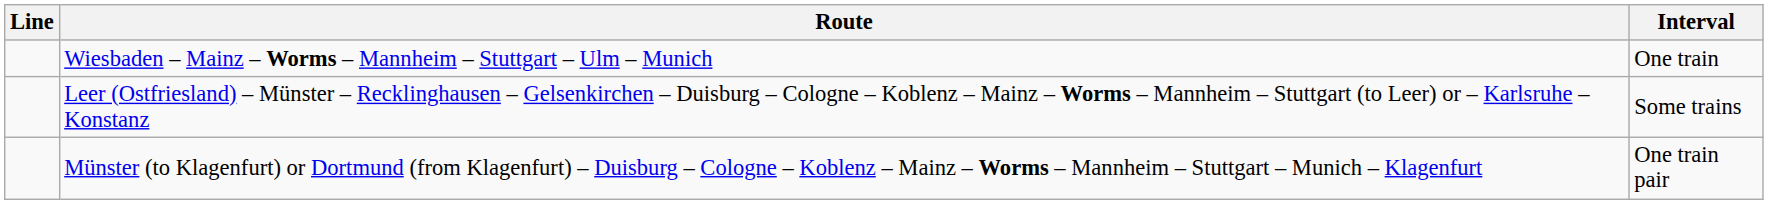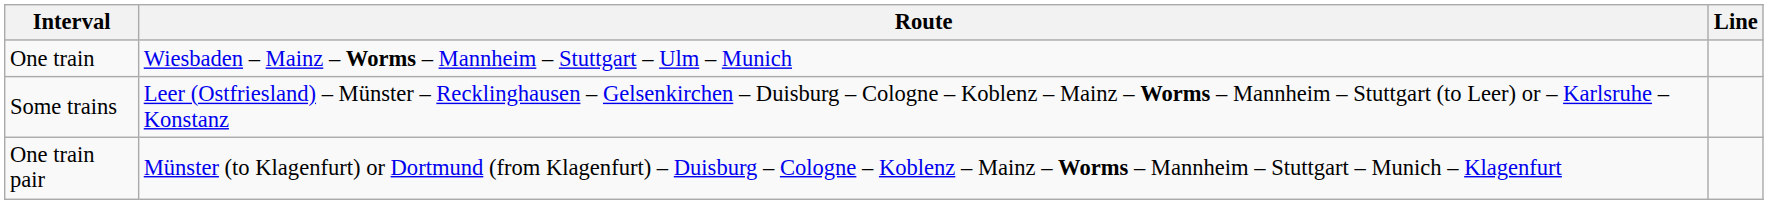columns swapped: Line <-> Interval
